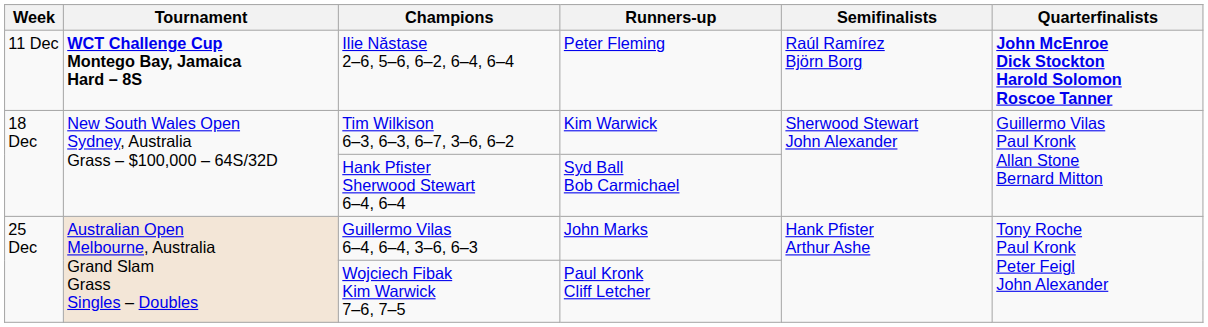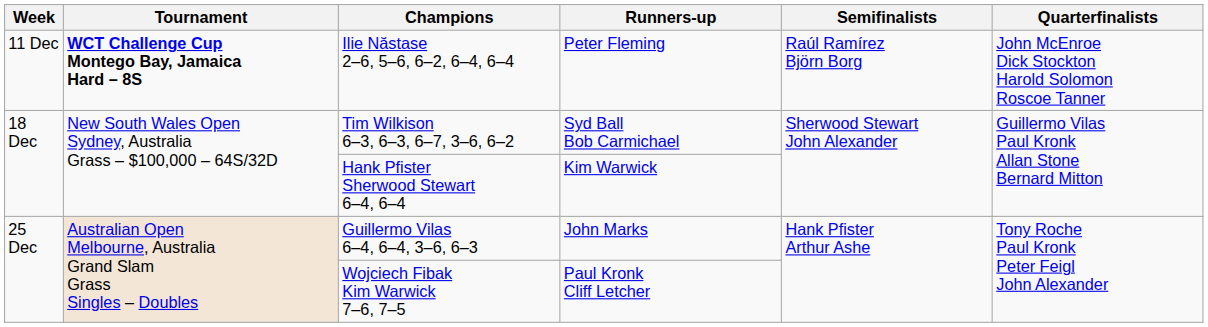Ilie Năstase 2–6, 5–6, 6–2, 6–4, 6–4 | Quarterfinalists: bold -> normal
Tim Wilkison 6–3, 6–3, 6–7, 3–6, 6–2 | Runners-up: Kim Warwick -> Syd Ball Bob Carmichael
Hank Pfister Sherwood Stewart 6–4, 6–4 | Runners-up: Syd Ball Bob Carmichael -> Kim Warwick
